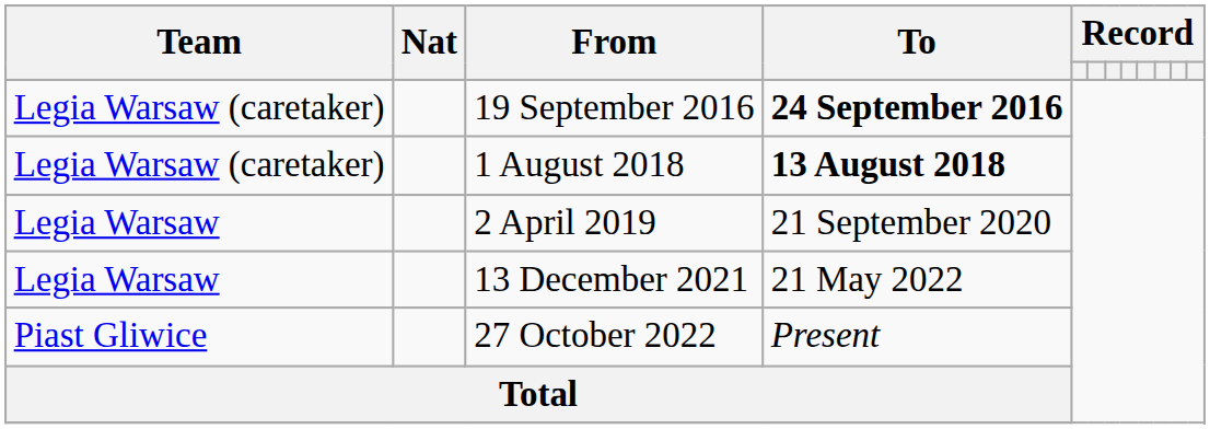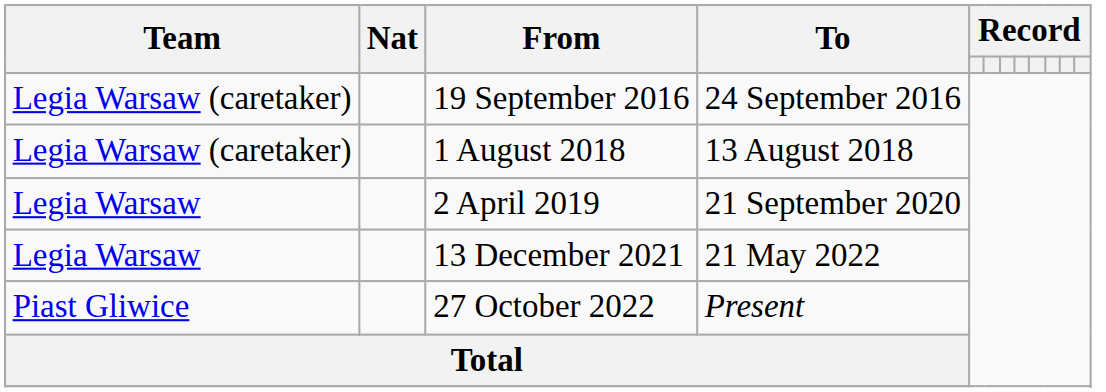19 September 2016 | To: bold -> normal
1 August 2018 | To: bold -> normal
